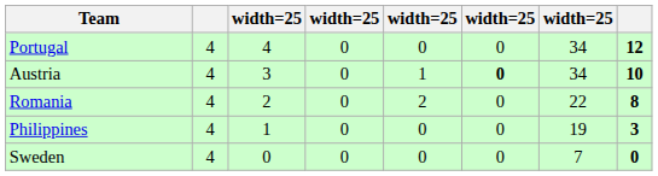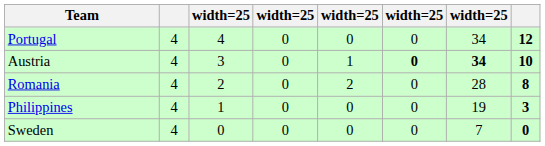Austria | column 7: normal -> bold
Romania | column 7: 22 -> 28
